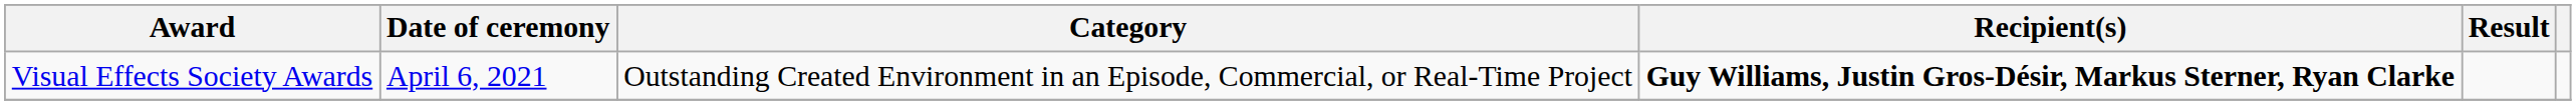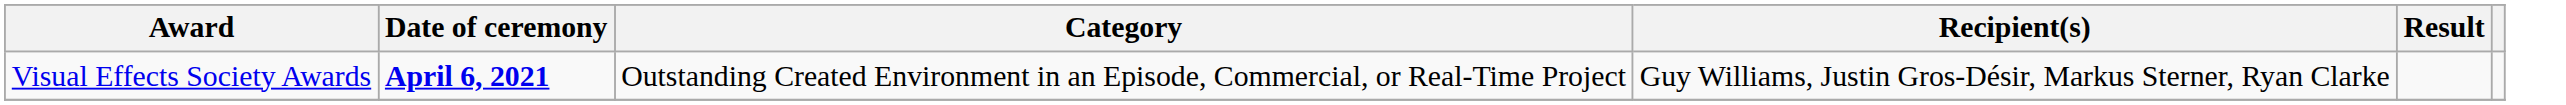Visual Effects Society Awards | Date of ceremony: normal -> bold
Visual Effects Society Awards | Recipient(s): bold -> normal
